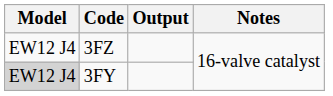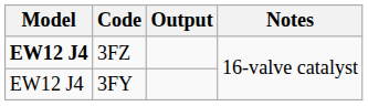3FZ | Model: normal -> bold
3FY | Model: lightgrey background -> no background
